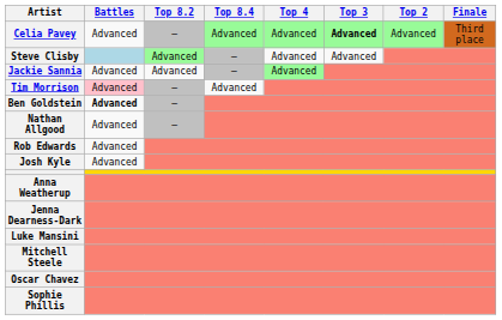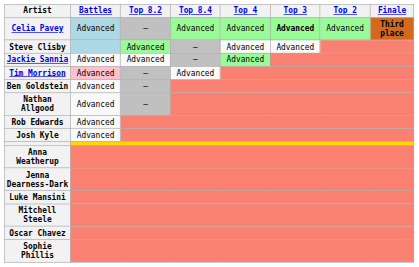Celia Pavey | Battles: no background -> lightblue background
Celia Pavey | Finale: normal -> bold
Ben Goldstein | Battles: bold -> normal
